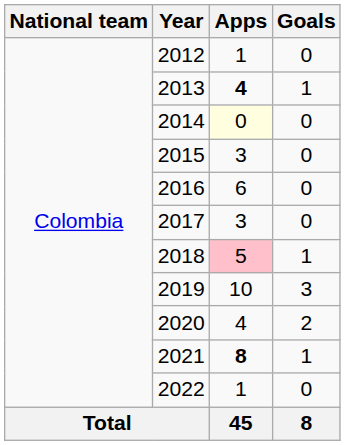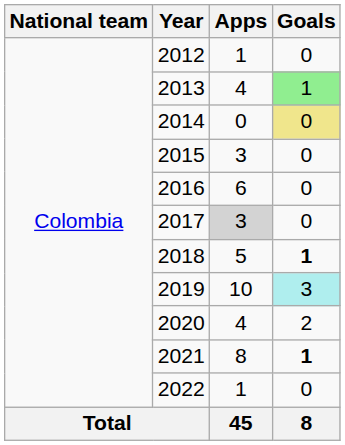2013 | Apps: bold -> normal
2013 | Goals: no background -> lightgreen background
2014 | Apps: lightyellow background -> no background
2014 | Goals: no background -> khaki background
2017 | Apps: no background -> lightgrey background
2018 | Apps: pink background -> no background
2018 | Goals: normal -> bold
2019 | Goals: no background -> paleturquoise background
2021 | Apps: bold -> normal
2021 | Goals: normal -> bold
